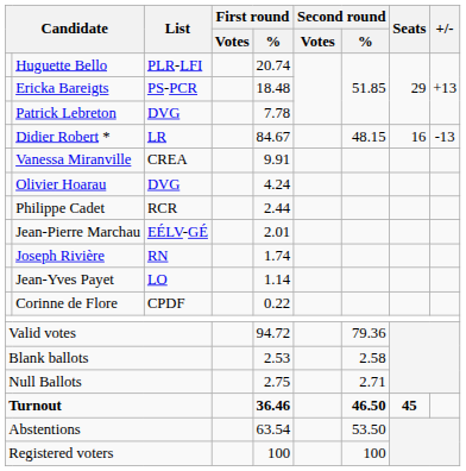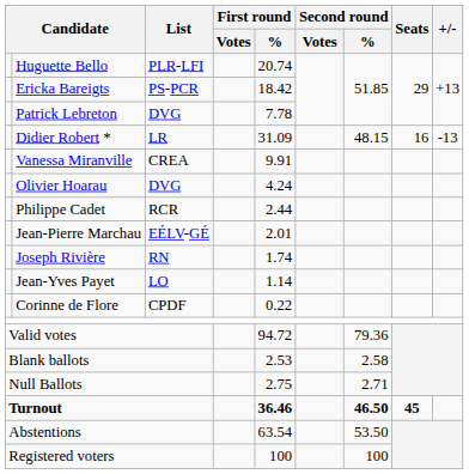Ericka Bareigts | First round / %: 18.48 -> 18.42
Didier Robert * | First round / %: 84.67 -> 31.09
